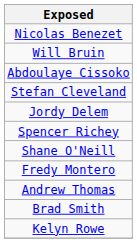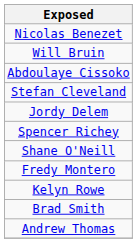row 10 | column 1: Andrew Thomas -> Kelyn Rowe
row 12 | column 1: Kelyn Rowe -> Andrew Thomas
